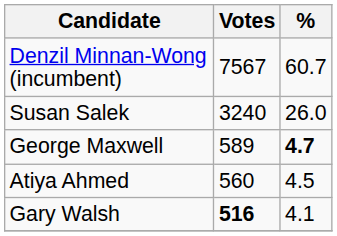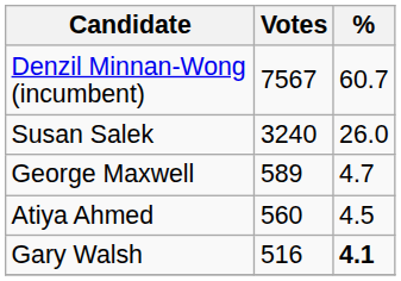George Maxwell | %: bold -> normal
Gary Walsh | Votes: bold -> normal
Gary Walsh | %: normal -> bold
